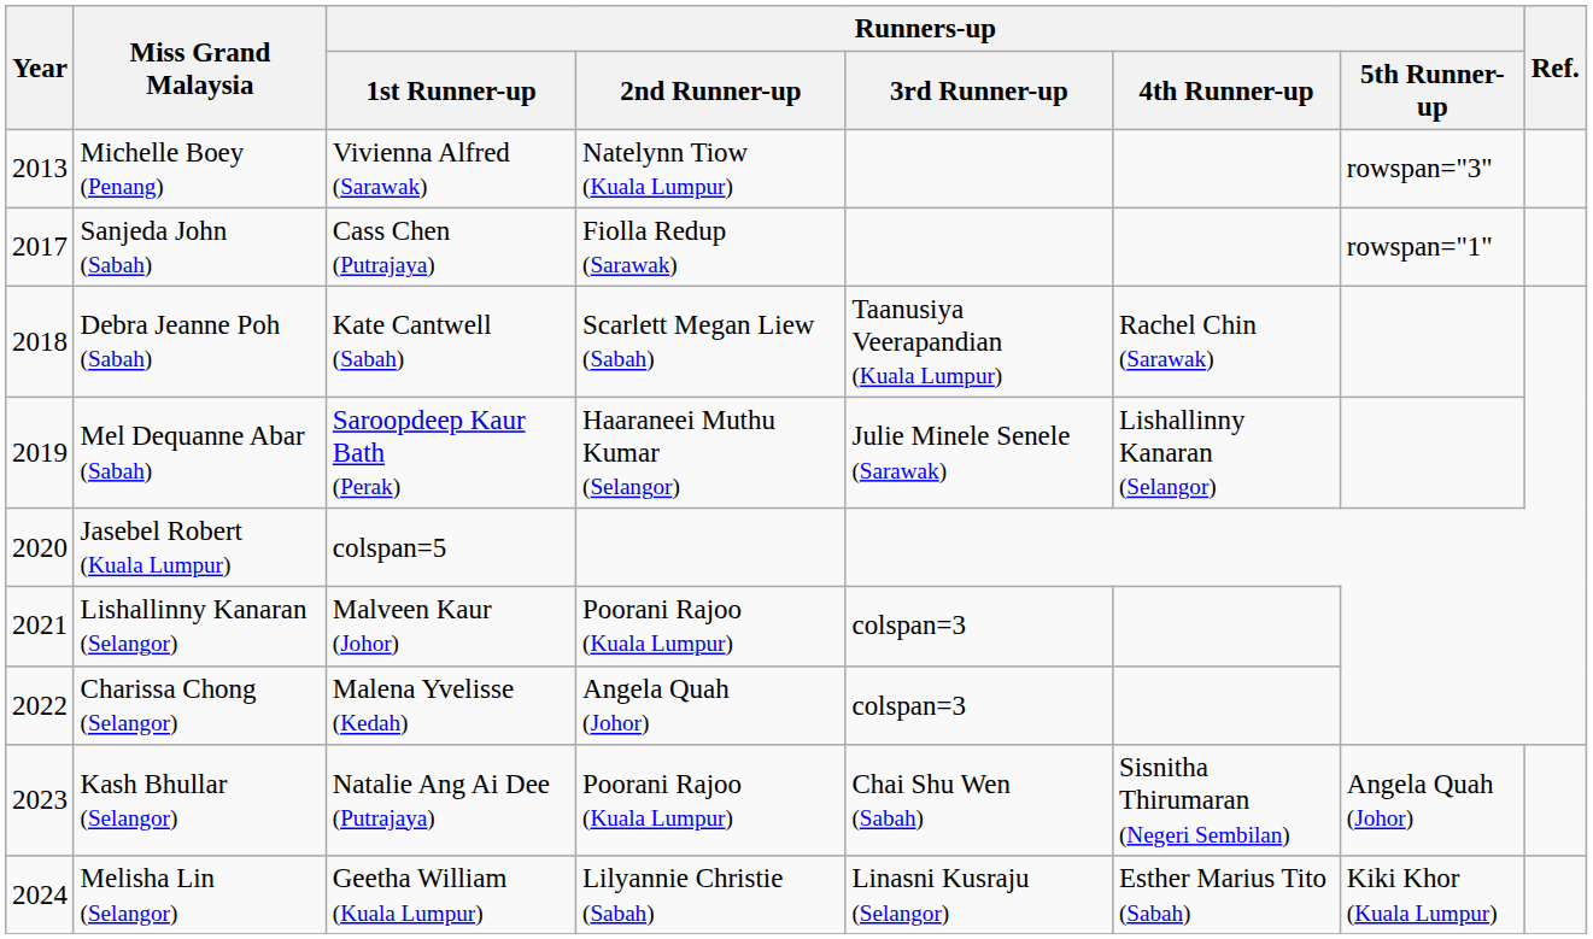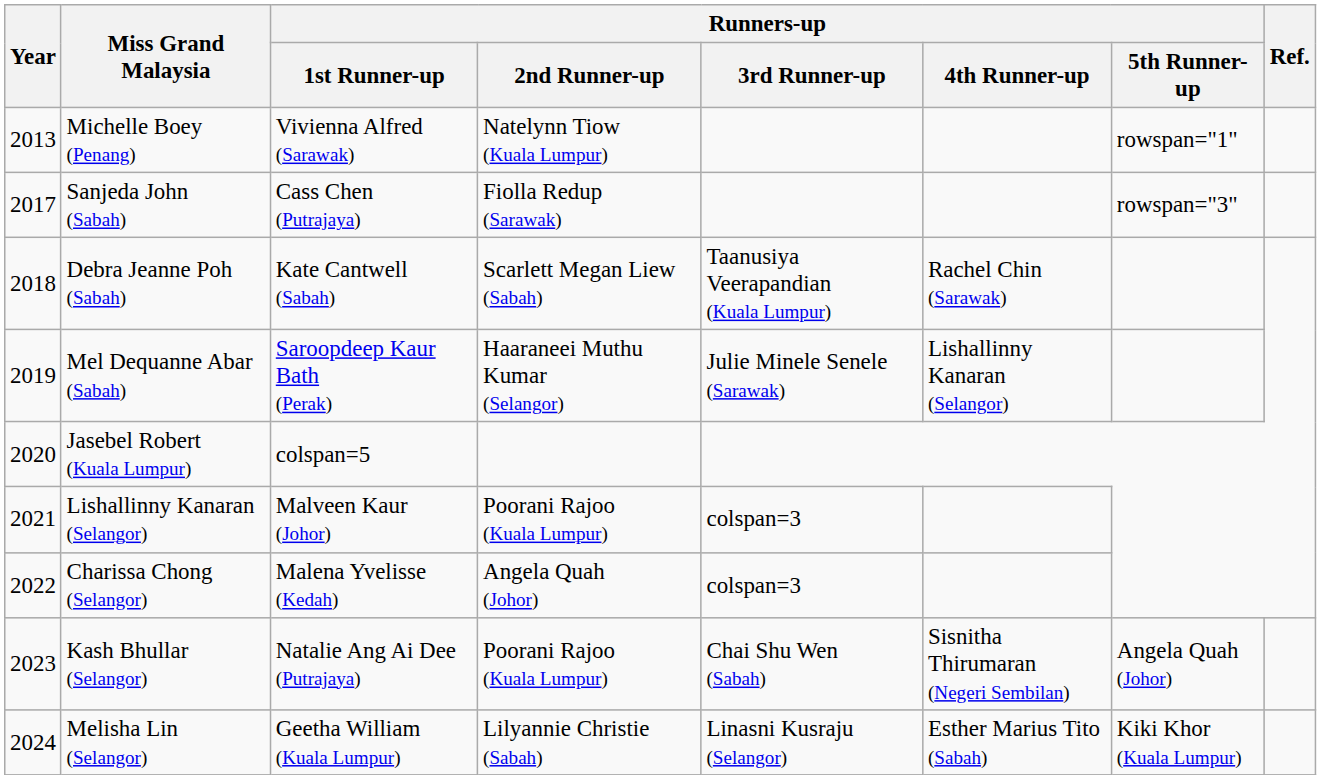Michelle Boey (Penang) | Runners-up / 5th Runner-up: rowspan="3" -> rowspan="1"
Sanjeda John (Sabah) | Runners-up / 5th Runner-up: rowspan="1" -> rowspan="3"
